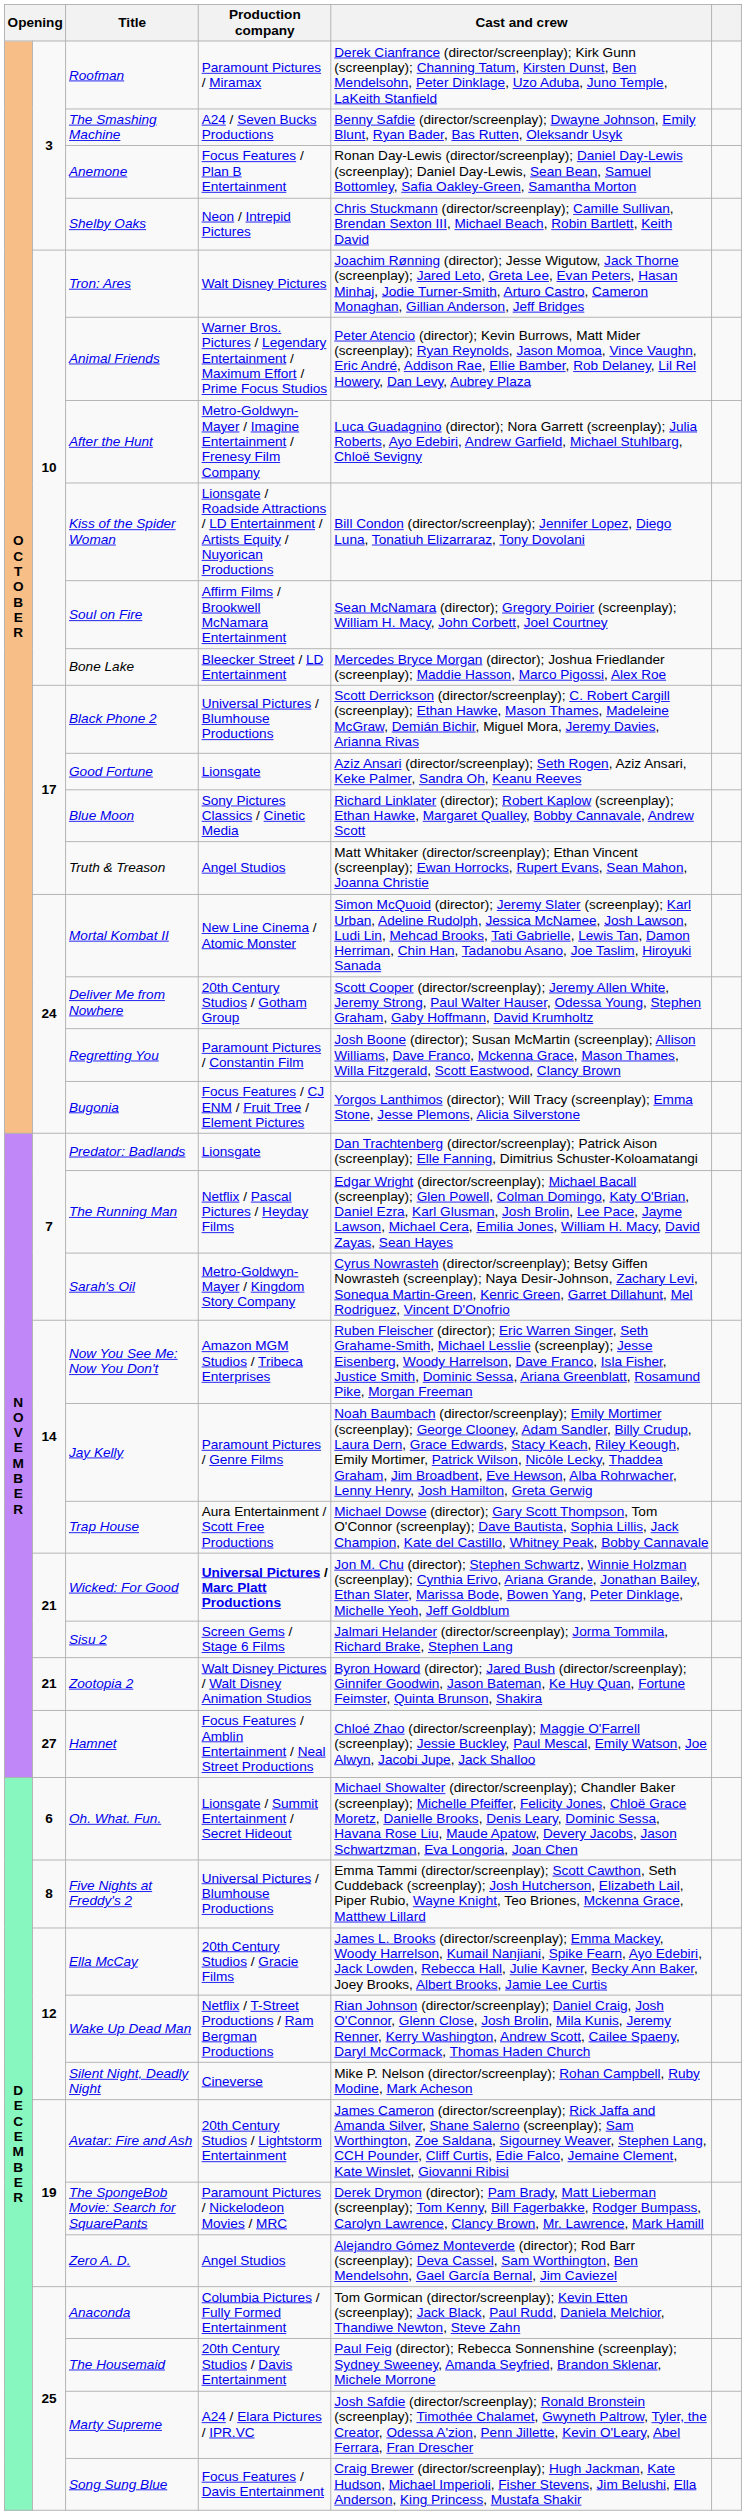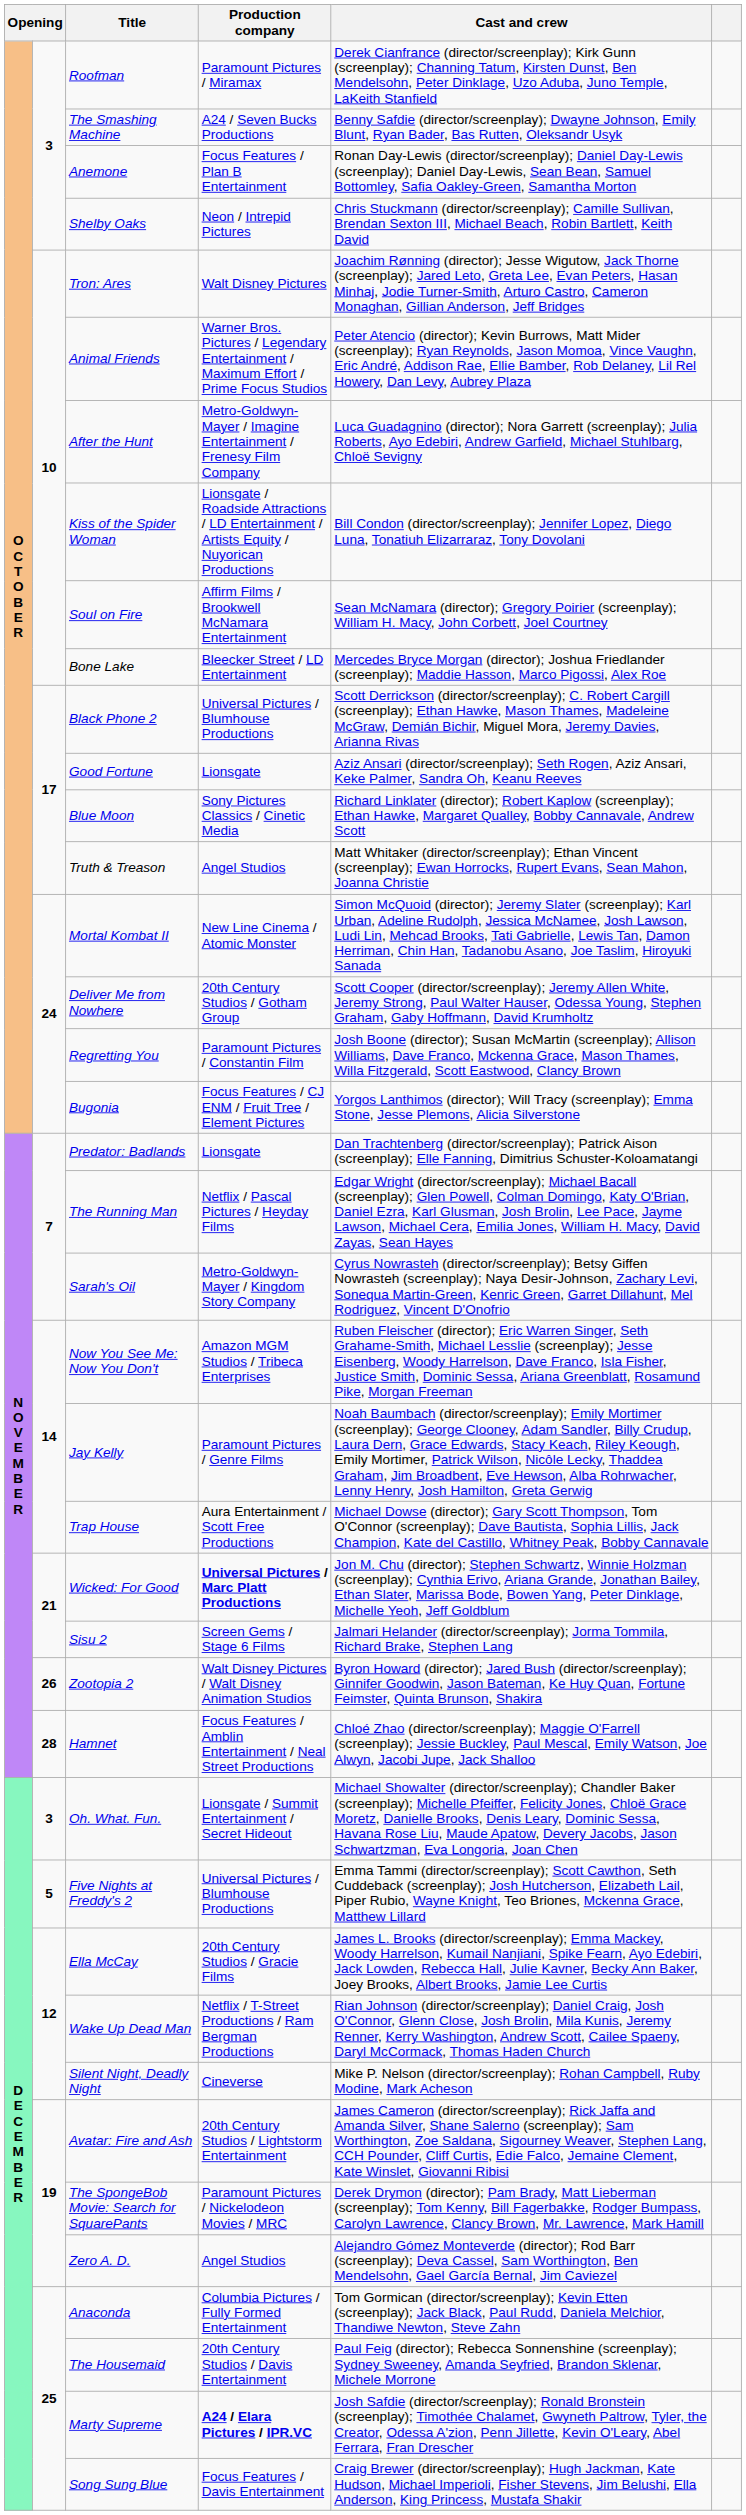Zootopia 2 | column 2: 21 -> 26
Hamnet | column 2: 27 -> 28
Oh. What. Fun. | column 2: 6 -> 3
Five Nights at Freddy's 2 | column 2: 8 -> 5
Marty Supreme | Production company: normal -> bold
